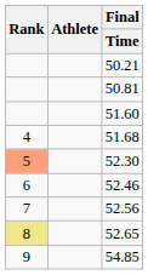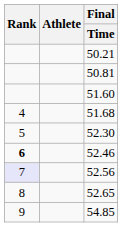52.30 | Rank: lightsalmon background -> no background
52.46 | Rank: normal -> bold
52.56 | Rank: no background -> lavender background
52.65 | Rank: khaki background -> no background
